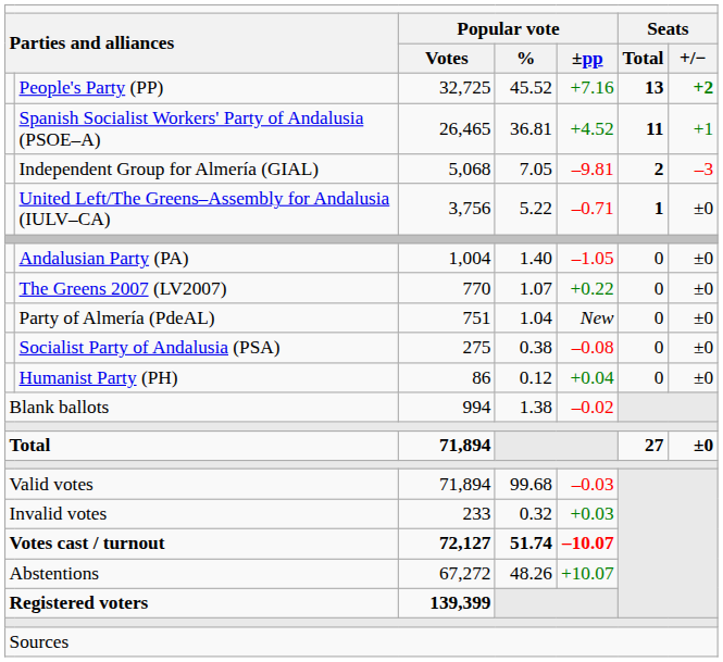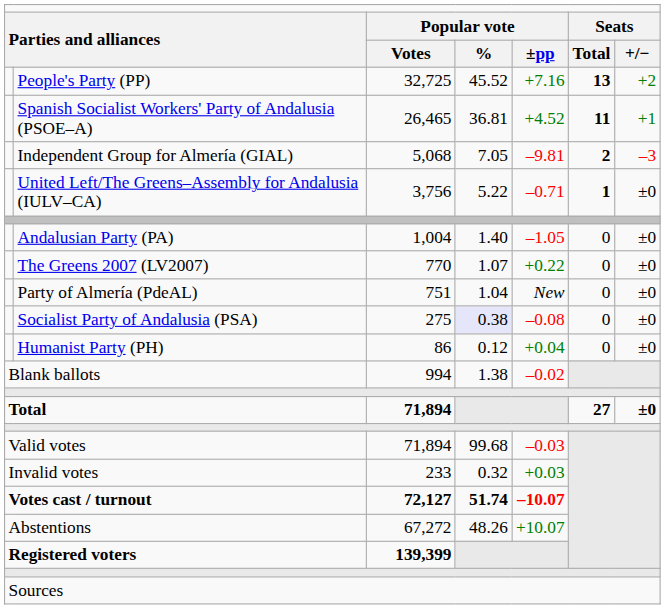People's Party (PP) | column 7: bold -> normal
Socialist Party of Andalusia (PSA) | column 4: no background -> lavender background
